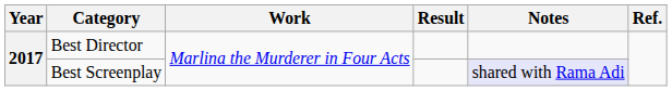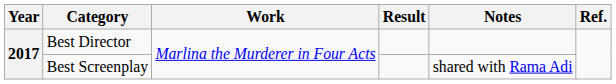Best Screenplay | Notes: lavender background -> no background
